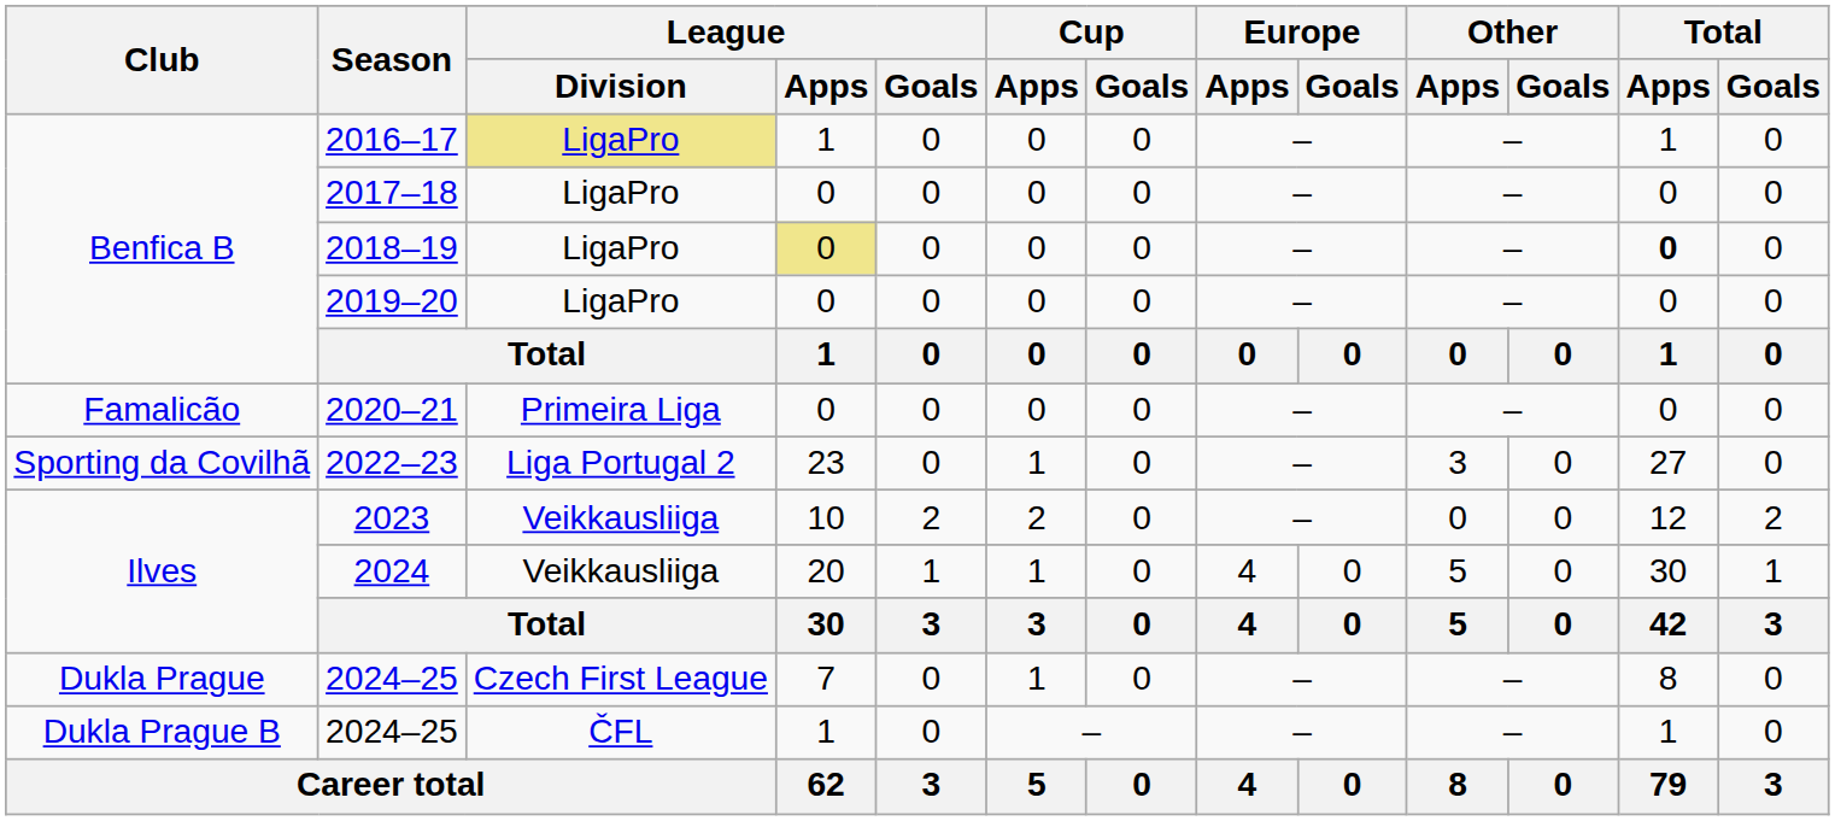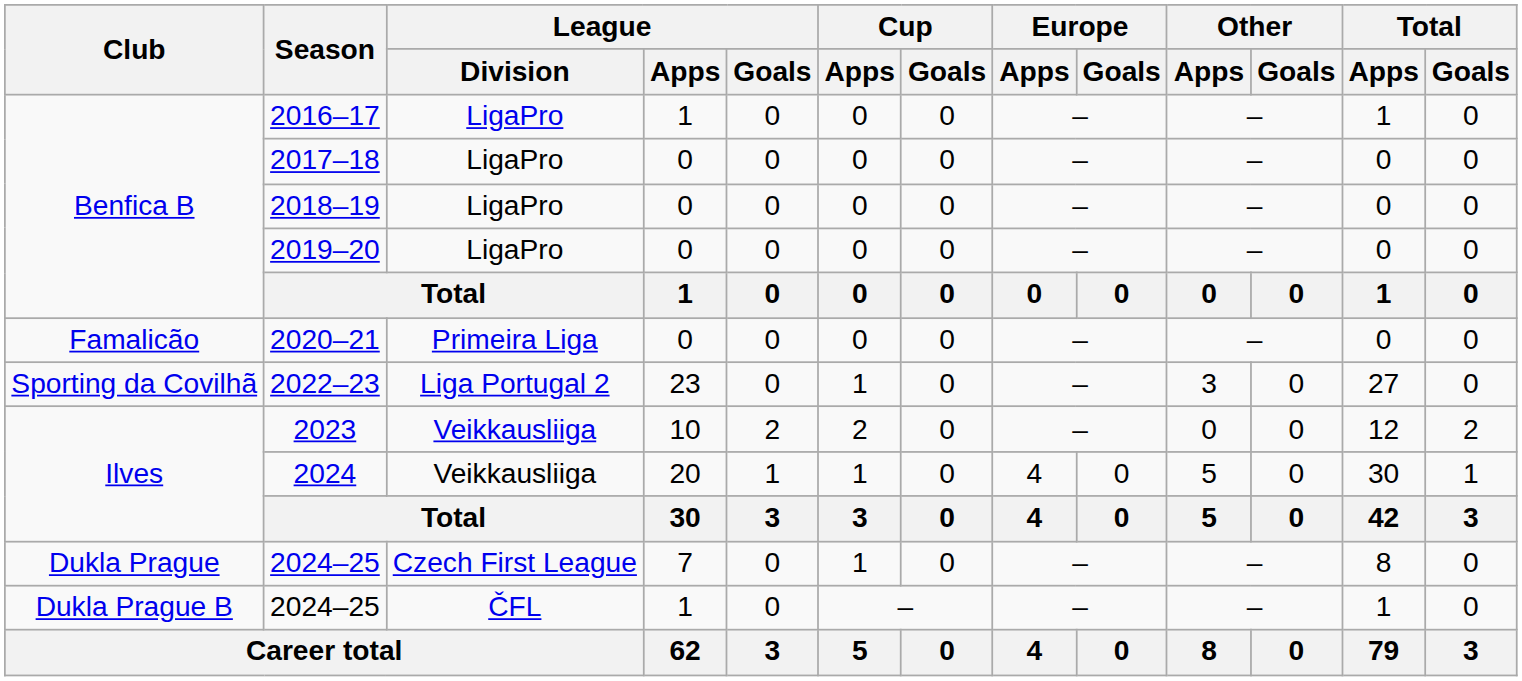2016–17 | League / Division: khaki background -> no background
2018–19 | League / Apps: khaki background -> no background
2018–19 | Total / Apps: bold -> normal
